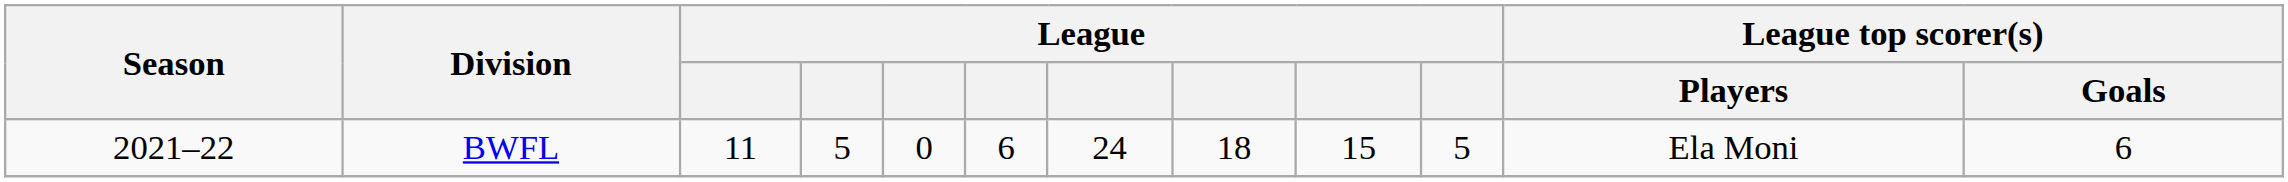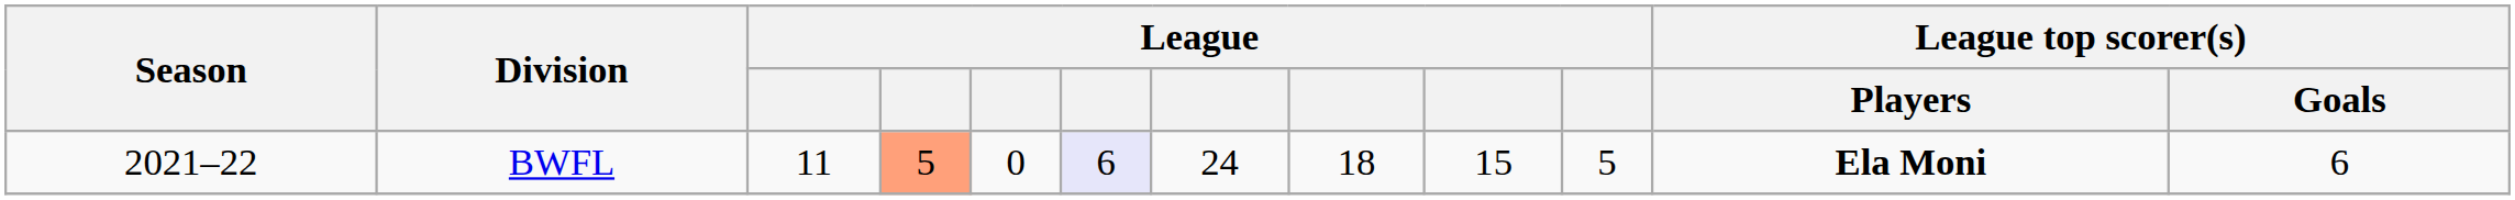BWFL | column 4: no background -> lightsalmon background
BWFL | column 6: no background -> lavender background
BWFL | League top scorer(s) / Players: normal -> bold
